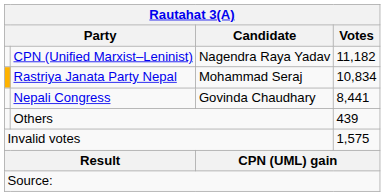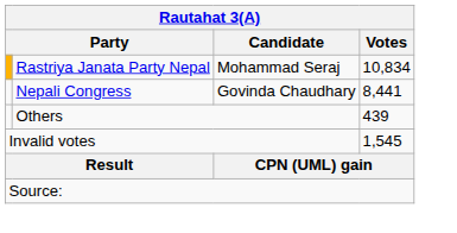- row: CPN (Unified Marxist–Leninist) | Nagendra Raya Yadav | 11,182
Invalid votes | Votes: 1,575 -> 1,545
